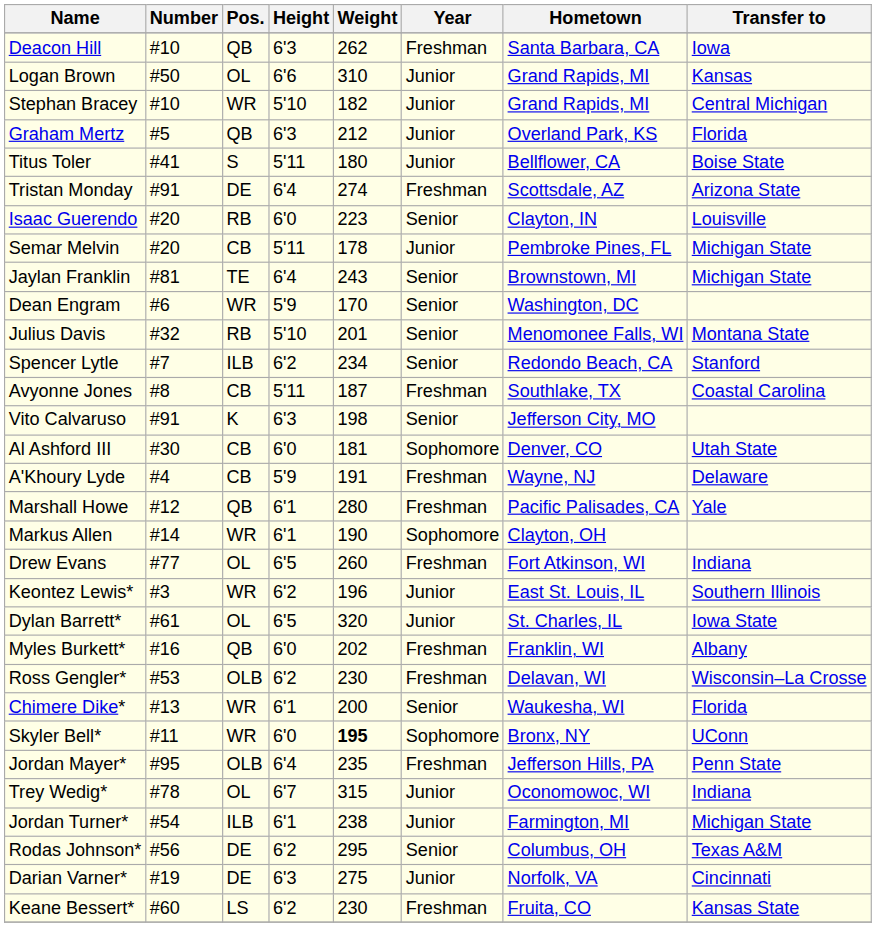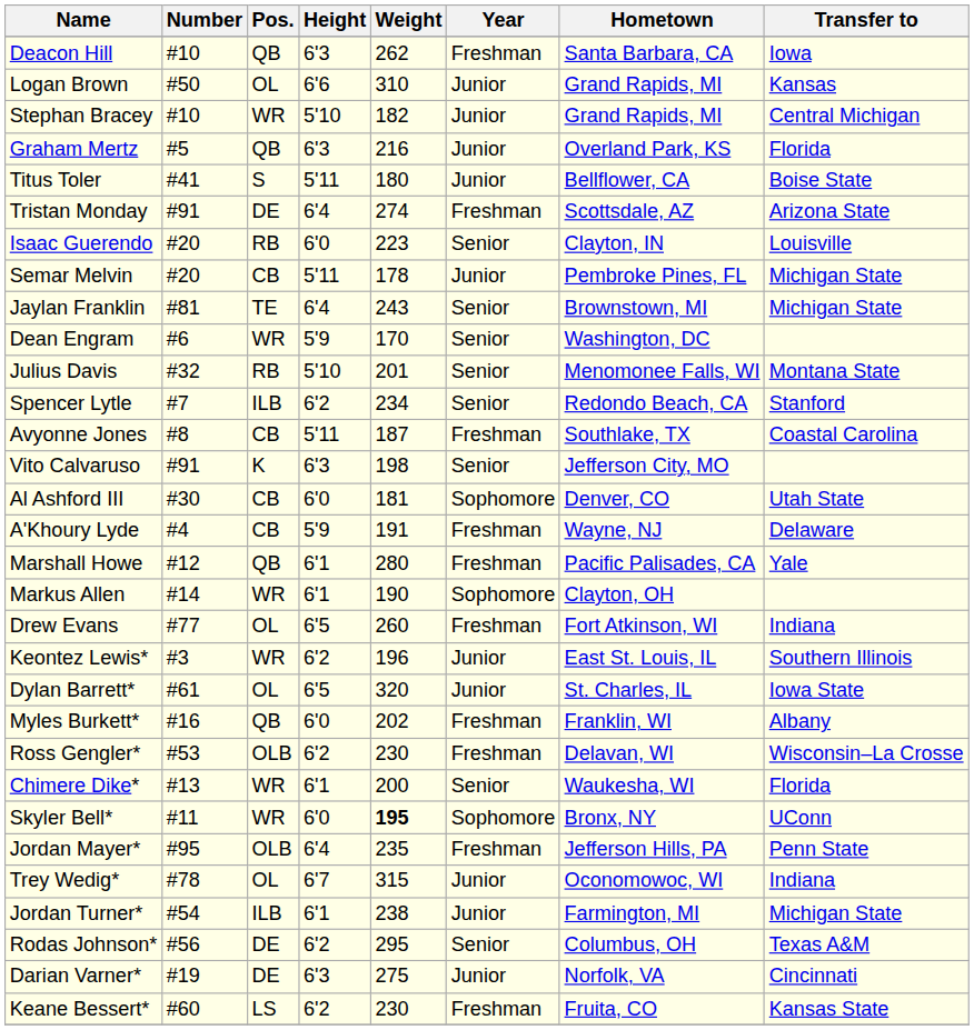Graham Mertz | Weight: 212 -> 216
